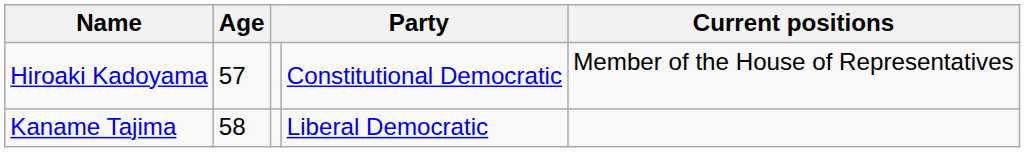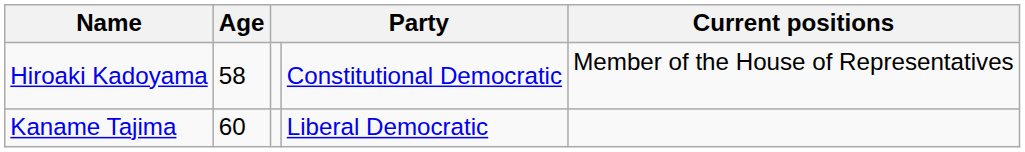Hiroaki Kadoyama | Age: 57 -> 58
Kaname Tajima | Age: 58 -> 60
